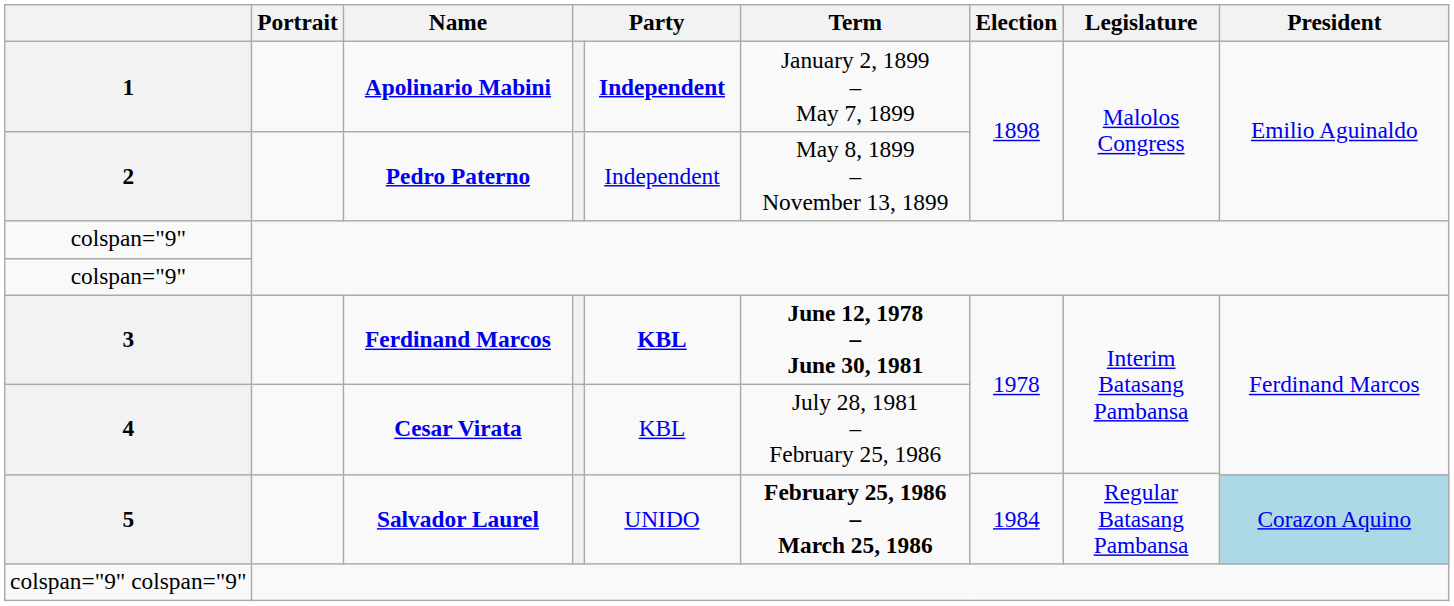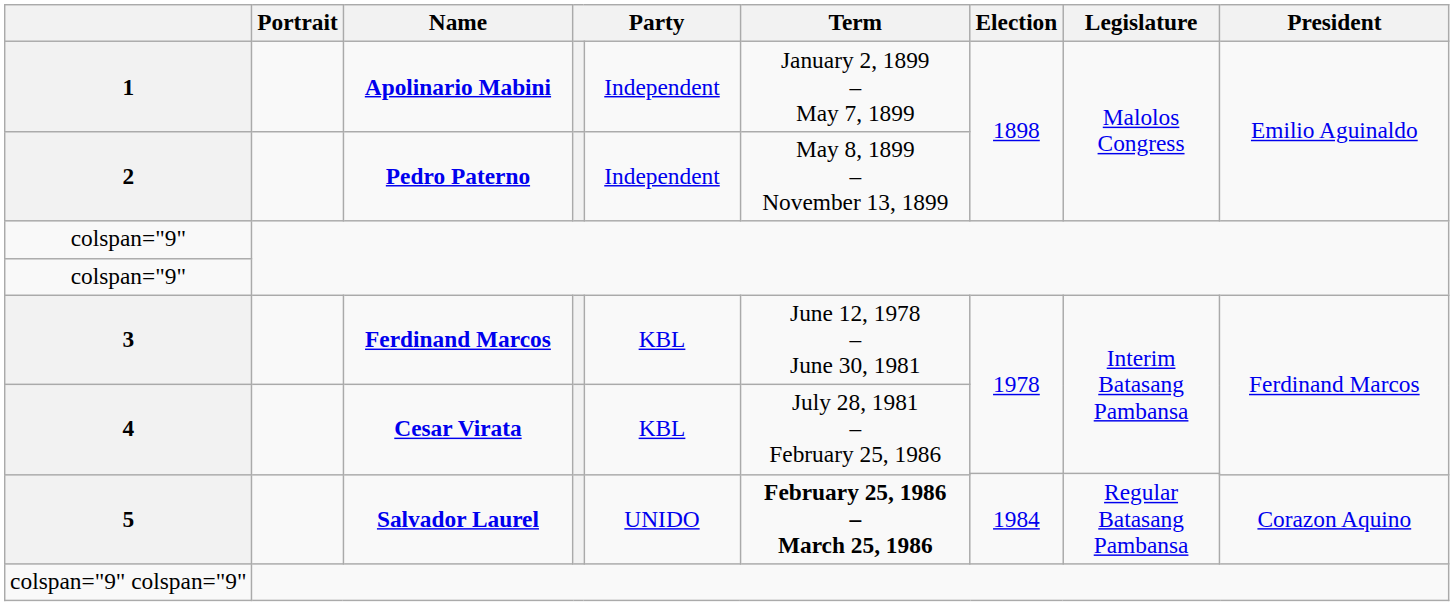1 | column 5: bold -> normal
3 | column 5: bold -> normal
3 | Term: bold -> normal
5 | President: lightblue background -> no background
